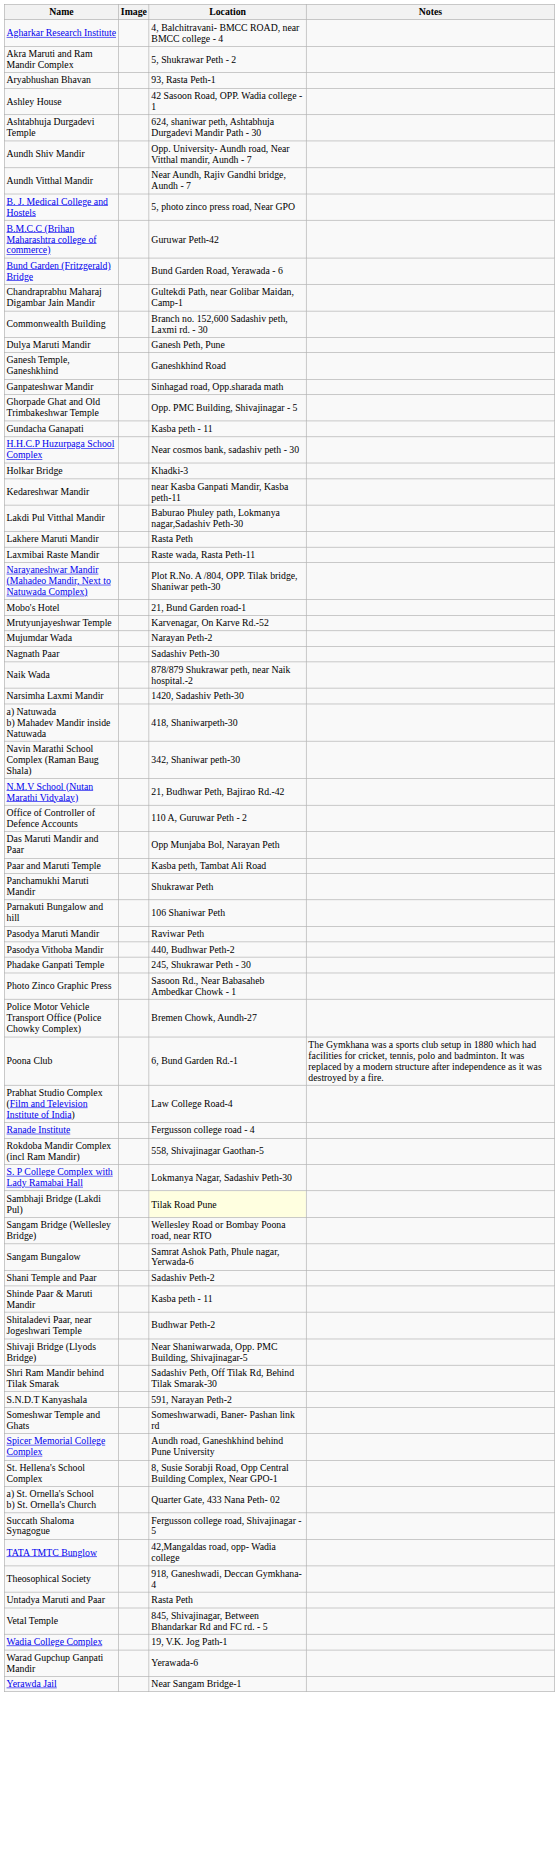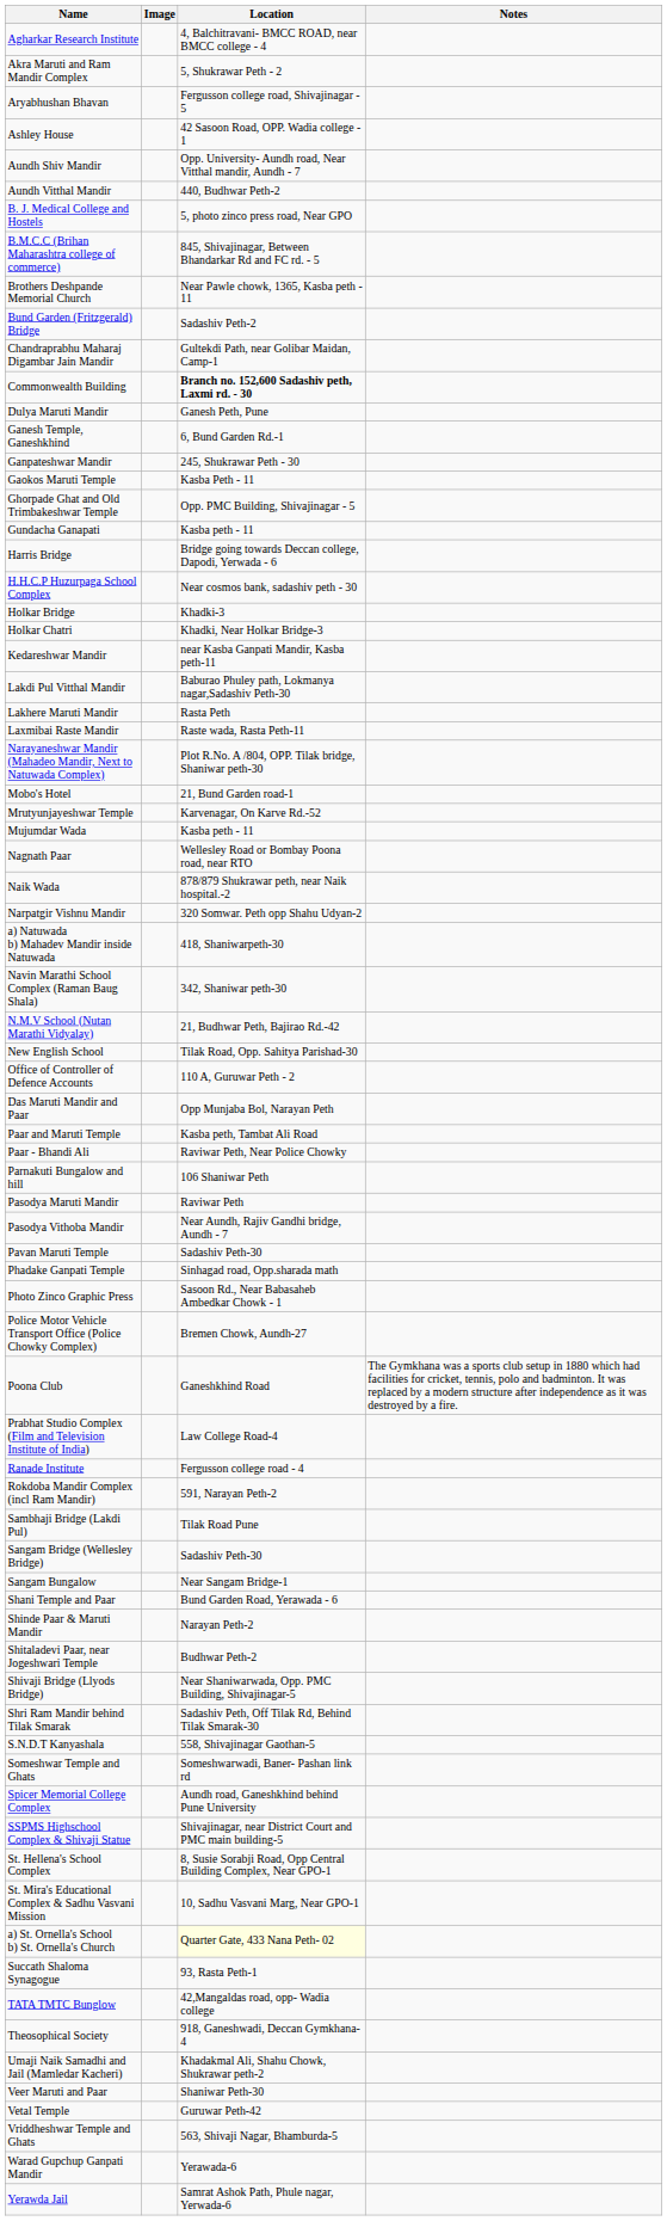Aryabhushan Bhavan | Location: 93, Rasta Peth-1 -> Fergusson college road, Shivajinagar - 5
- row: Ashtabhuja Durgadevi Temple | 624, shaniwar peth, Ashtabhuja Durgadevi Mandir Path - 30
Aundh Vitthal Mandir | Location: Near Aundh, Rajiv Gandhi bridge, Aundh - 7 -> 440, Budhwar Peth-2
B.M.C.C (Brihan Maharashtra college of commerce) | Location: Guruwar Peth-42 -> 845, Shivajinagar, Between Bhandarkar Rd and FC rd. - 5
+ row: Brothers Deshpande Memorial Church | Near Pawle chowk, 1365, Kasba peth - 11
Bund Garden (Fritzgerald) Bridge | Location: Bund Garden Road, Yerawada - 6 -> Sadashiv Peth-2
Commonwealth Building | Location: normal -> bold
Ganesh Temple, Ganeshkhind | Location: Ganeshkhind Road -> 6, Bund Garden Rd.-1
Ganpateshwar Mandir | Location: Sinhagad road, Opp.sharada math -> 245, Shukrawar Peth - 30
+ row: Gaokos Maruti Temple | Kasba Peth - 11
+ row: Harris Bridge | Bridge going towards Deccan college, Dapodi, Yerwada - 6
+ row: Holkar Chatri | Khadki, Near Holkar Bridge-3
Mujumdar Wada | Location: Narayan Peth-2 -> Kasba peth - 11
Nagnath Paar | Location: Sadashiv Peth-30 -> Wellesley Road or Bombay Poona road, near RTO
+ row: Narpatgir Vishnu Mandir | 320 Somwar. Peth opp Shahu Udyan-2
- row: Narsimha Laxmi Mandir | 1420, Sadashiv Peth-30
+ row: New English School | Tilak Road, Opp. Sahitya Parishad-30
+ row: Paar - Bhandi Ali | Raviwar Peth, Near Police Chowky
- row: Panchamukhi Maruti Mandir | Shukrawar Peth
Pasodya Vithoba Mandir | Location: 440, Budhwar Peth-2 -> Near Aundh, Rajiv Gandhi bridge, Aundh - 7
+ row: Pavan Maruti Temple | Sadashiv Peth-30
Phadake Ganpati Temple | Location: 245, Shukrawar Peth - 30 -> Sinhagad road, Opp.sharada math
Poona Club | Location: 6, Bund Garden Rd.-1 -> Ganeshkhind Road
Rokdoba Mandir Complex (incl Ram Mandir) | Location: 558, Shivajinagar Gaothan-5 -> 591, Narayan Peth-2
- row: S. P College Complex with Lady Ramabai Hall | Lokmanya Nagar, Sadashiv Peth-30
Sambhaji Bridge (Lakdi Pul) | Location: lightyellow background -> no background
Sangam Bridge (Wellesley Bridge) | Location: Wellesley Road or Bombay Poona road, near RTO -> Sadashiv Peth-30
Sangam Bungalow | Location: Samrat Ashok Path, Phule nagar, Yerwada-6 -> Near Sangam Bridge-1
Shani Temple and Paar | Location: Sadashiv Peth-2 -> Bund Garden Road, Yerawada - 6
Shinde Paar & Maruti Mandir | Location: Kasba peth - 11 -> Narayan Peth-2
S.N.D.T Kanyashala | Location: 591, Narayan Peth-2 -> 558, Shivajinagar Gaothan-5
+ row: SSPMS Highschool Complex & Shivaji Statue | Shivajinagar, near District Court and PMC main building-5
+ row: St. Mira's Educational Complex & Sadhu Vasvani Mission | 10, Sadhu Vasvani Marg, Near GPO-1
a) St. Ornella's School b) St. Ornella's Church | Location: no background -> lightyellow background
Succath Shaloma Synagogue | Location: Fergusson college road, Shivajinagar - 5 -> 93, Rasta Peth-1
+ row: Umaji Naik Samadhi and Jail (Mamledar Kacheri) | Khadakmal Ali, Shahu Chowk, Shukrawar peth-2
- row: Untadya Maruti and Paar | Rasta Peth
+ row: Veer Maruti and Paar | Shaniwar Peth-30
Vetal Temple | Location: 845, Shivajinagar, Between Bhandarkar Rd and FC rd. - 5 -> Guruwar Peth-42
+ row: Vriddheshwar Temple and Ghats | 563, Shivaji Nagar, Bhamburda-5
- row: Wadia College Complex | 19, V.K. Jog Path-1
Yerawda Jail | Location: Near Sangam Bridge-1 -> Samrat Ashok Path, Phule nagar, Yerwada-6
